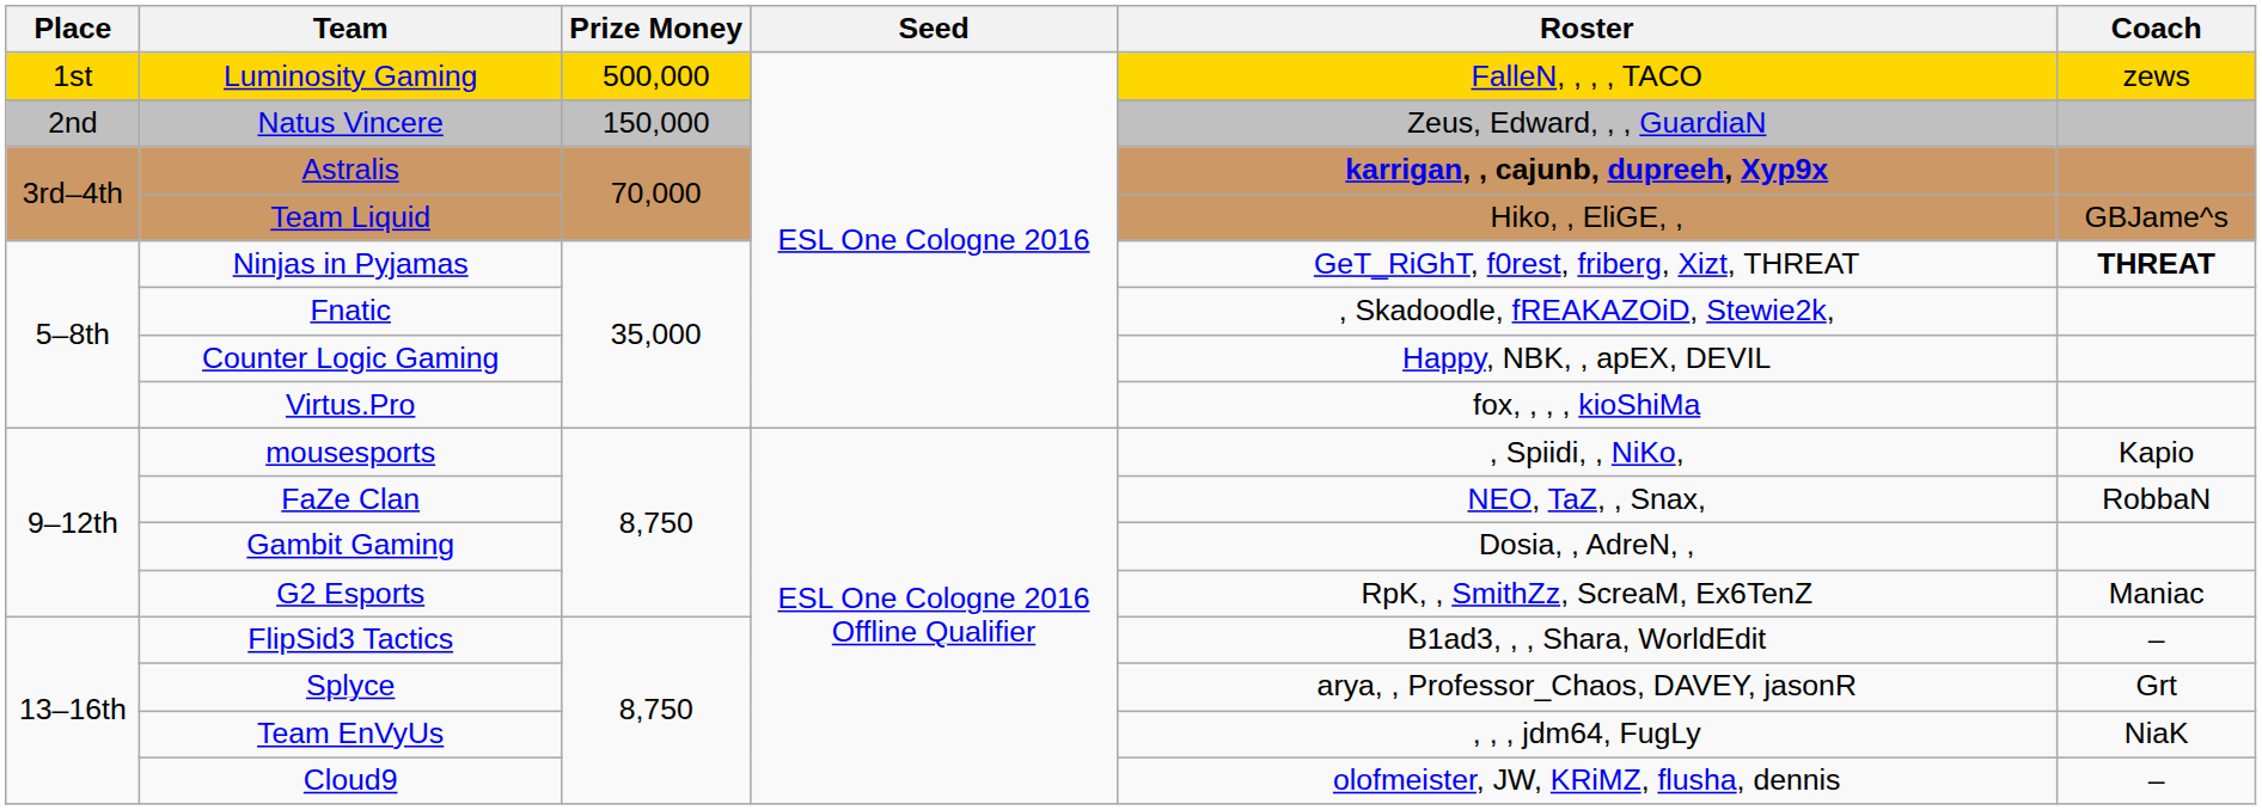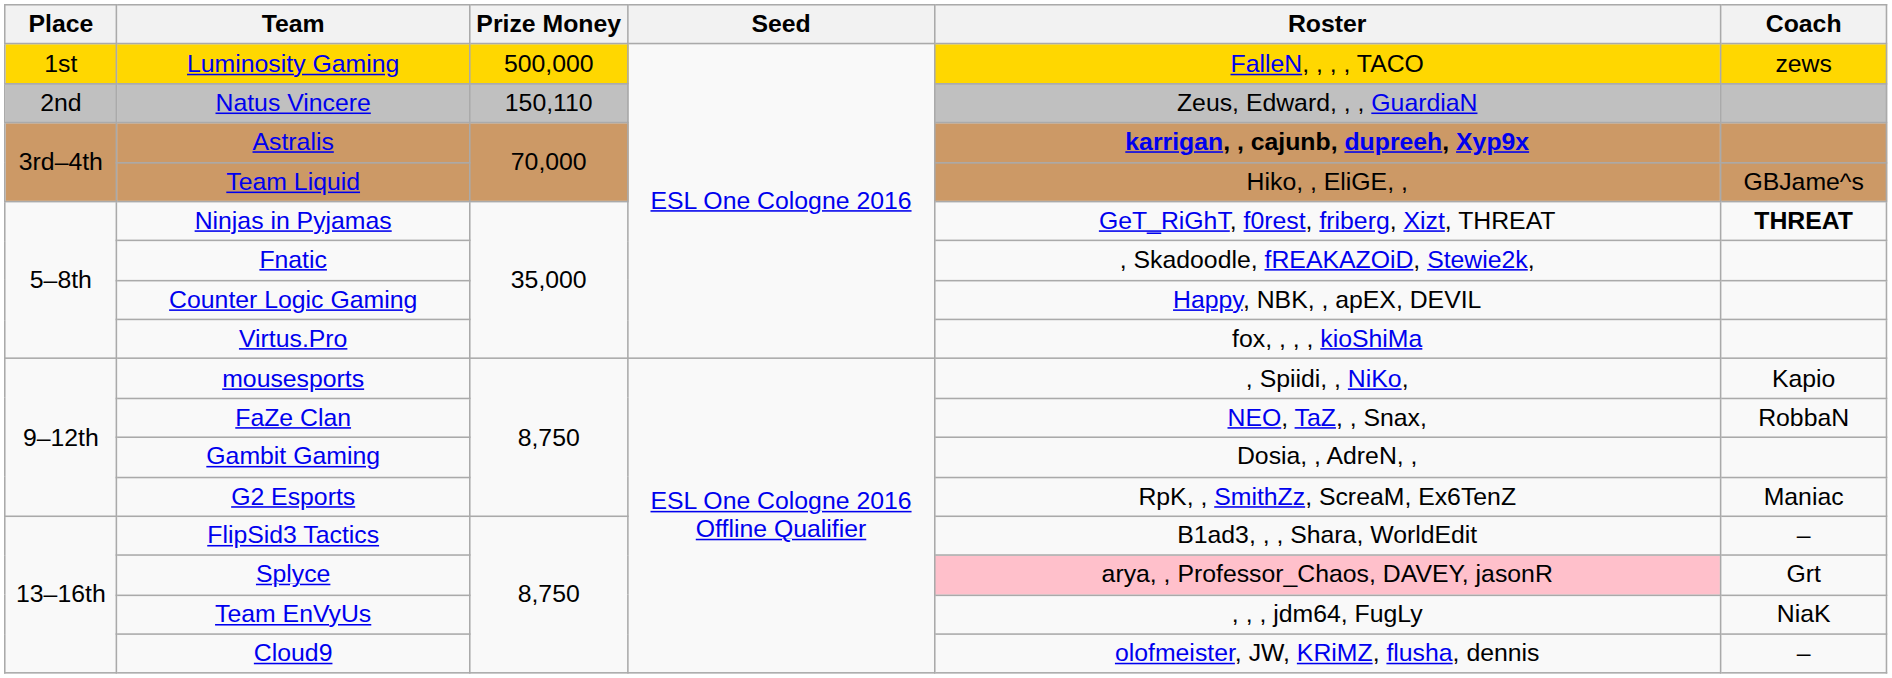Natus Vincere | Prize Money: 150,000 -> 150,110
Splyce | Roster: no background -> pink background
